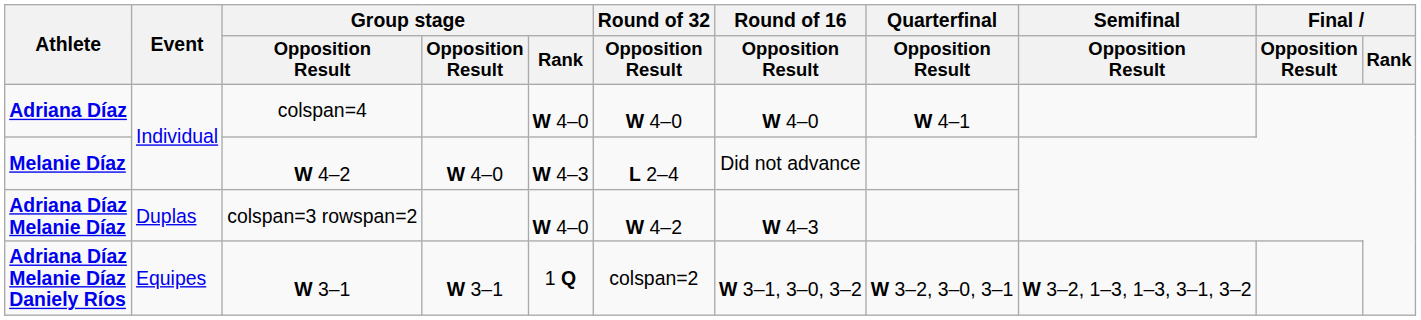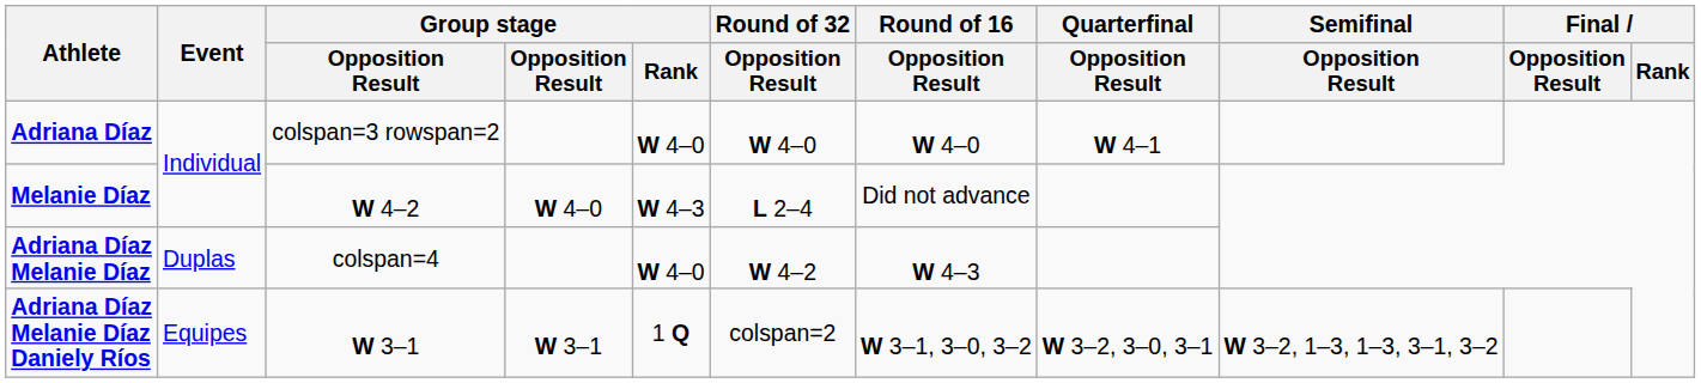Adriana Díaz | column 3: colspan=4 -> colspan=3 rowspan=2
Adriana Díaz Melanie Díaz | column 3: colspan=3 rowspan=2 -> colspan=4
